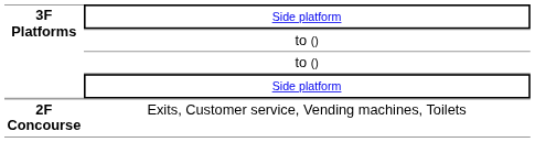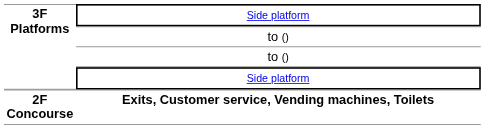Exits, Customer service, Vending machines, Toilets | column 2: normal -> bold
